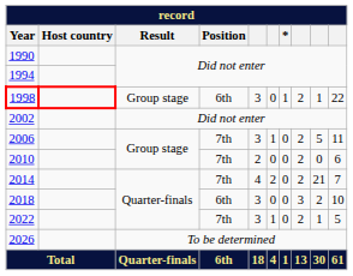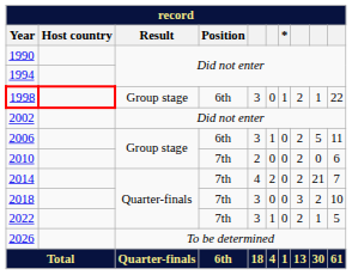2006 | Position: 7th -> 6th
2018 | Position: 6th -> 7th
